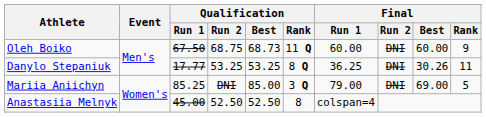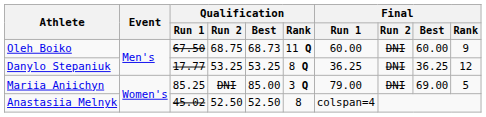Danylo Stepaniuk | Final / Best: 30.26 -> 36.25
Danylo Stepaniuk | Final / Rank: 11 -> 12
Anastasiia Melnyk | Qualification / Run 1: 45.00 -> 45.02
